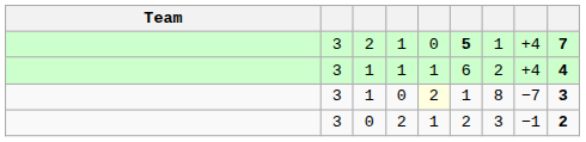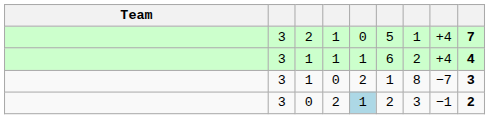row 2 | column 6: bold -> normal
row 4 | column 5: lightyellow background -> no background
row 5 | column 5: no background -> lightblue background
